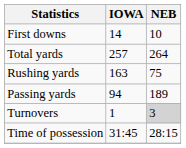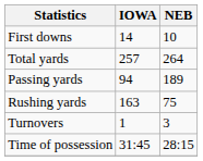rows swapped: Rushing yards <-> Passing yards
Turnovers | NEB: lightgrey background -> no background
